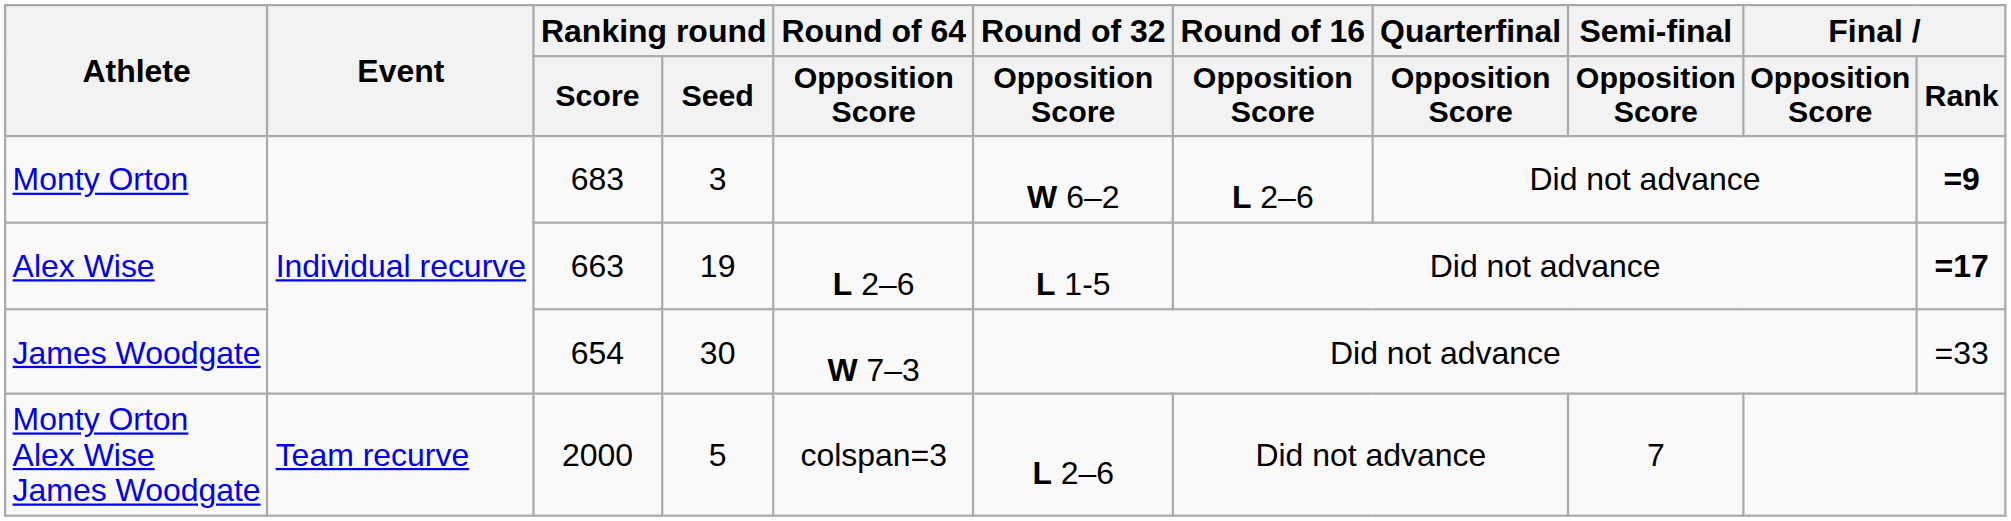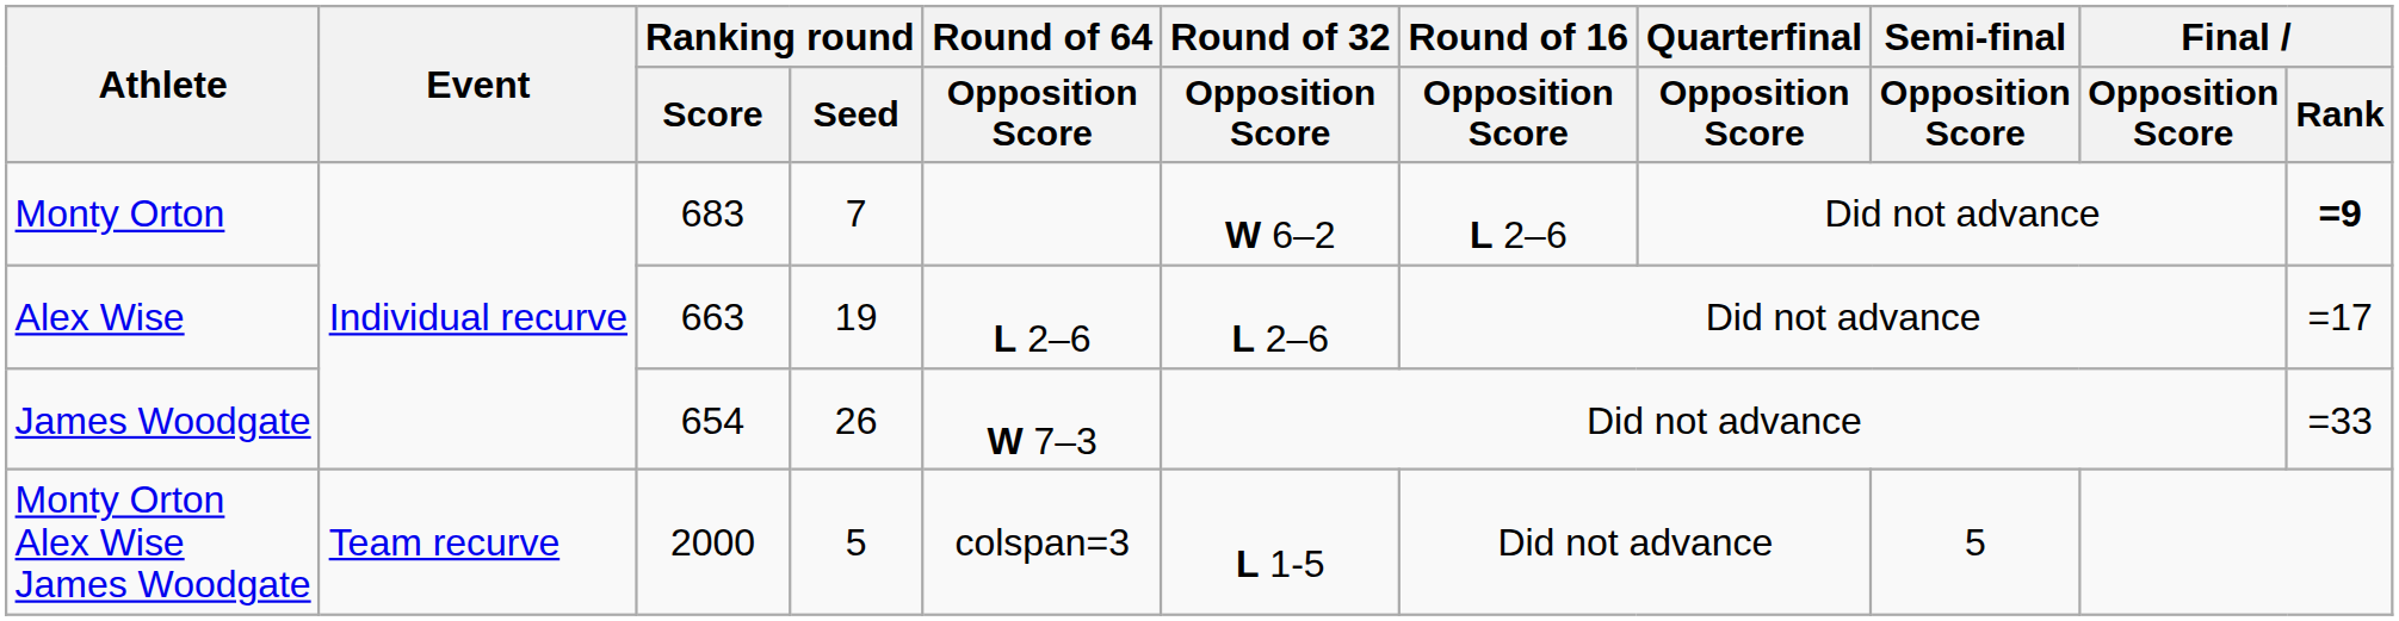Monty Orton | Ranking round / Seed: 3 -> 7
Alex Wise | Round of 32 / Opposition Score: L 1-5 -> L 2–6
Alex Wise | Final / Rank: bold -> normal
James Woodgate | Ranking round / Seed: 30 -> 26
Monty Orton Alex Wise James Woodgate | Round of 32 / Opposition Score: L 2–6 -> L 1-5
Monty Orton Alex Wise James Woodgate | Semi-final / Opposition Score: 7 -> 5
